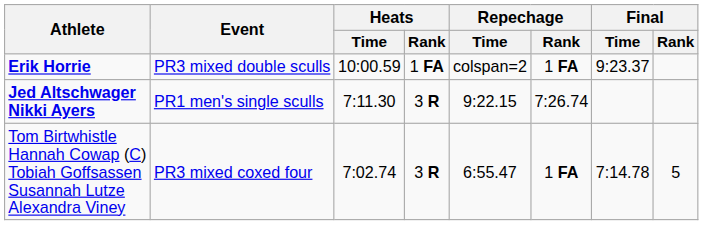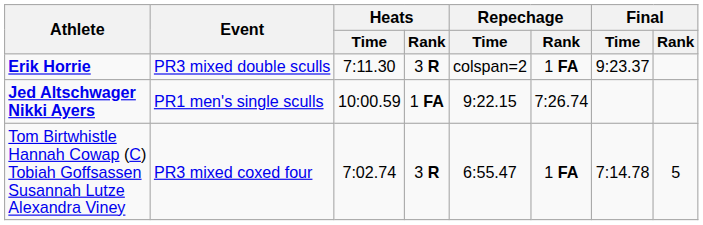Erik Horrie | Heats / Time: 10:00.59 -> 7:11.30
Erik Horrie | Heats / Rank: 1 FA -> 3 R
Jed Altschwager Nikki Ayers | Heats / Time: 7:11.30 -> 10:00.59
Jed Altschwager Nikki Ayers | Heats / Rank: 3 R -> 1 FA
